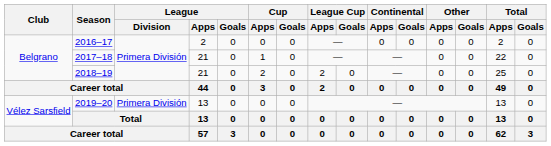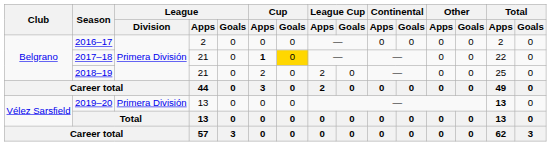2017–18 | Cup / Apps: normal -> bold
2017–18 | Cup / Goals: no background -> gold background
2019–20 | Total / Apps: normal -> bold
